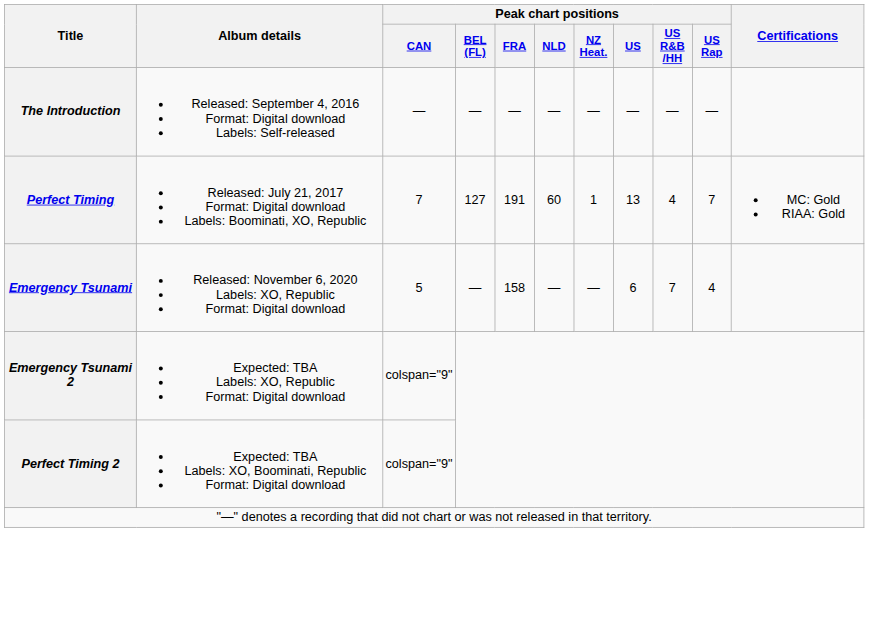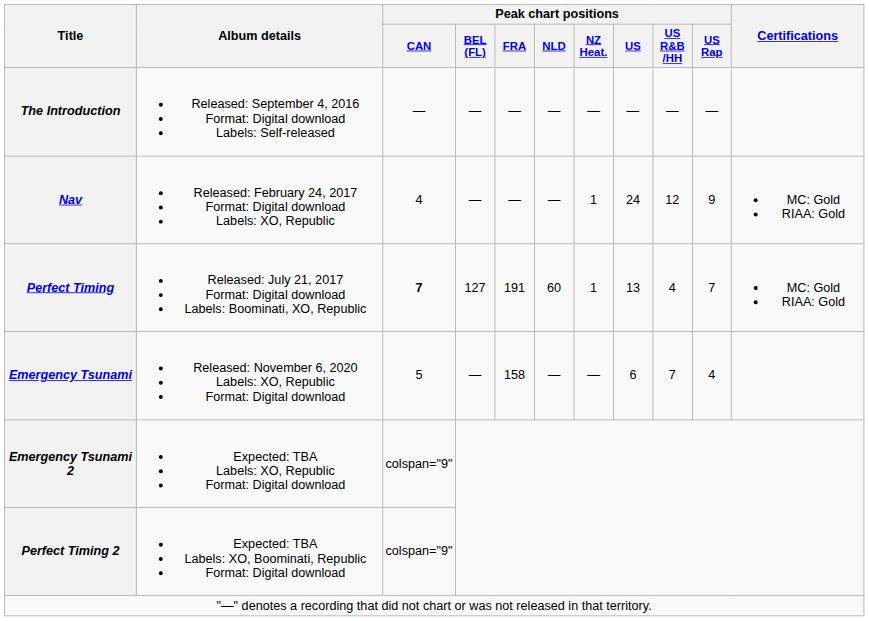+ row: Nav | Released: February 24, 2017 Format: Digital download Labels: XO, Republic | 4 | — | — | — | 1 | 24 | 12 | 9 | MC: Gold RIAA: Gold
Perfect Timing | Peak chart positions / CAN: normal -> bold
